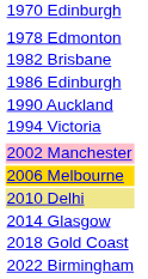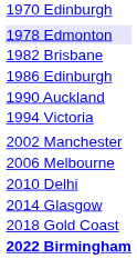1978 Edmonton | column 1: no background -> lavender background
2002 Manchester | column 1: pink background -> no background
2006 Melbourne | column 1: gold background -> no background
2010 Delhi | column 1: khaki background -> no background
2022 Birmingham | column 1: normal -> bold
